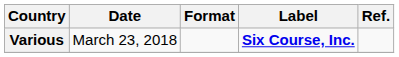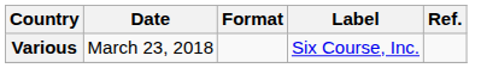Various | Label: bold -> normal
